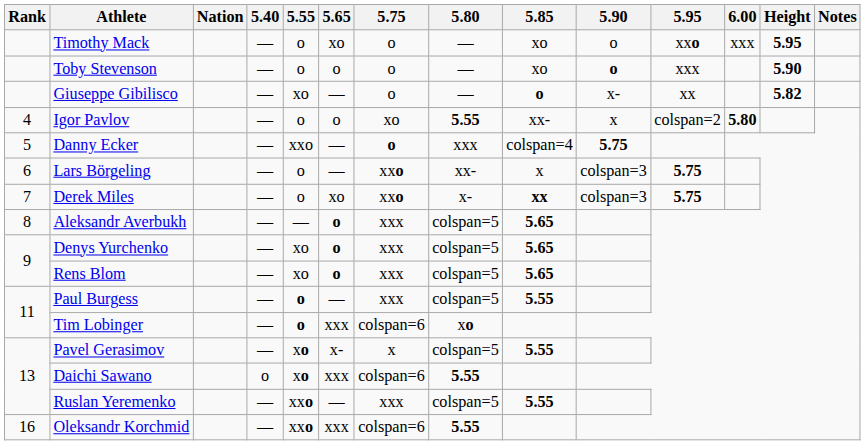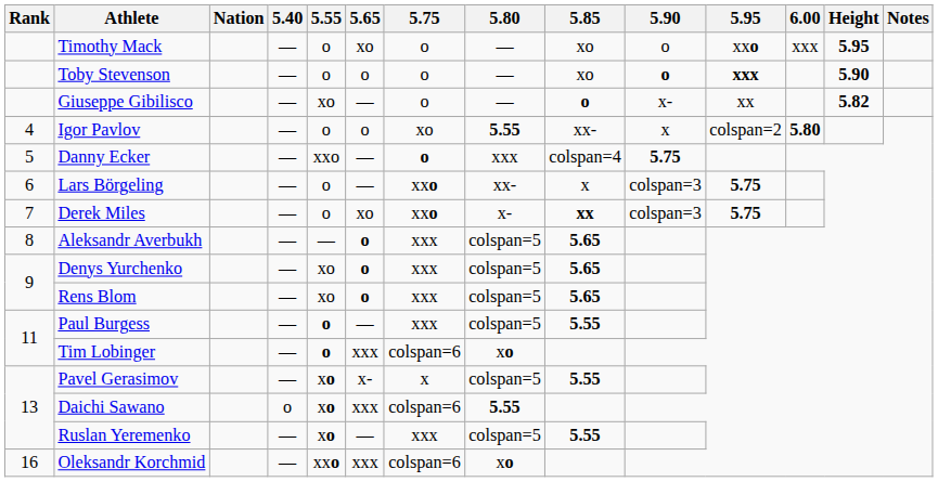Toby Stevenson | 5.95: normal -> bold
Ruslan Yeremenko | 5.55: xxo -> xo
Oleksandr Korchmid | 5.80: 5.55 -> xo
